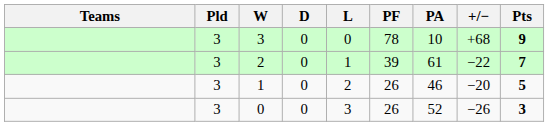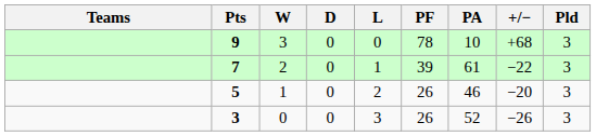columns swapped: Pld <-> Pts
